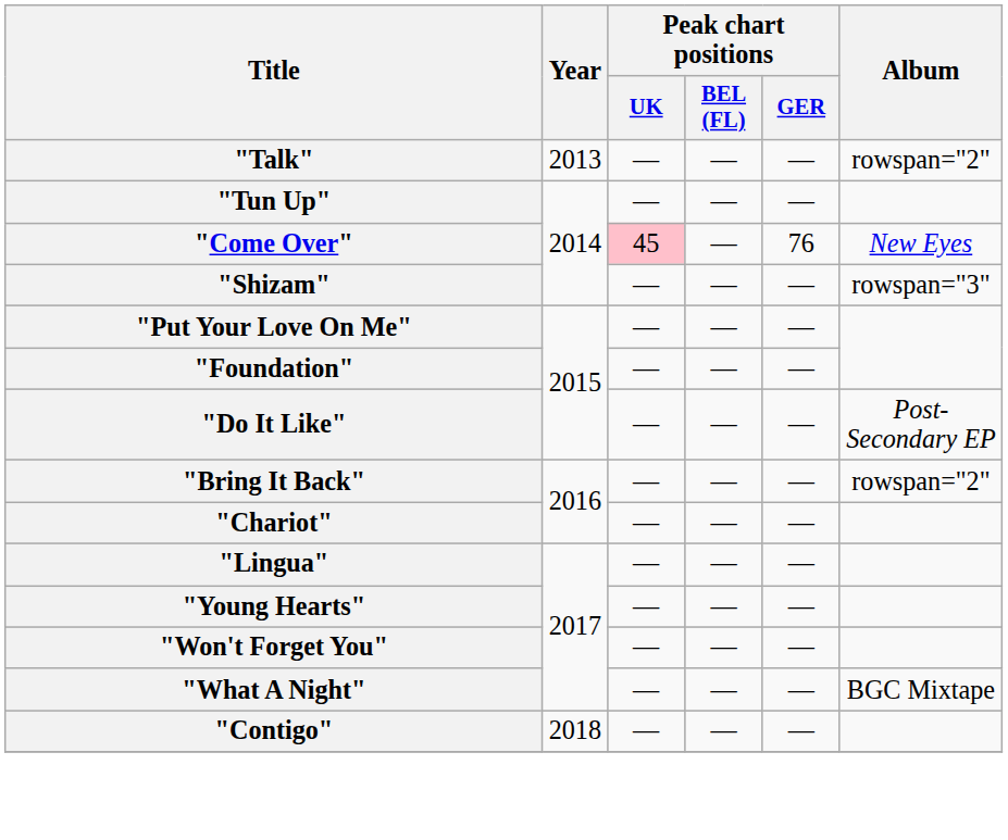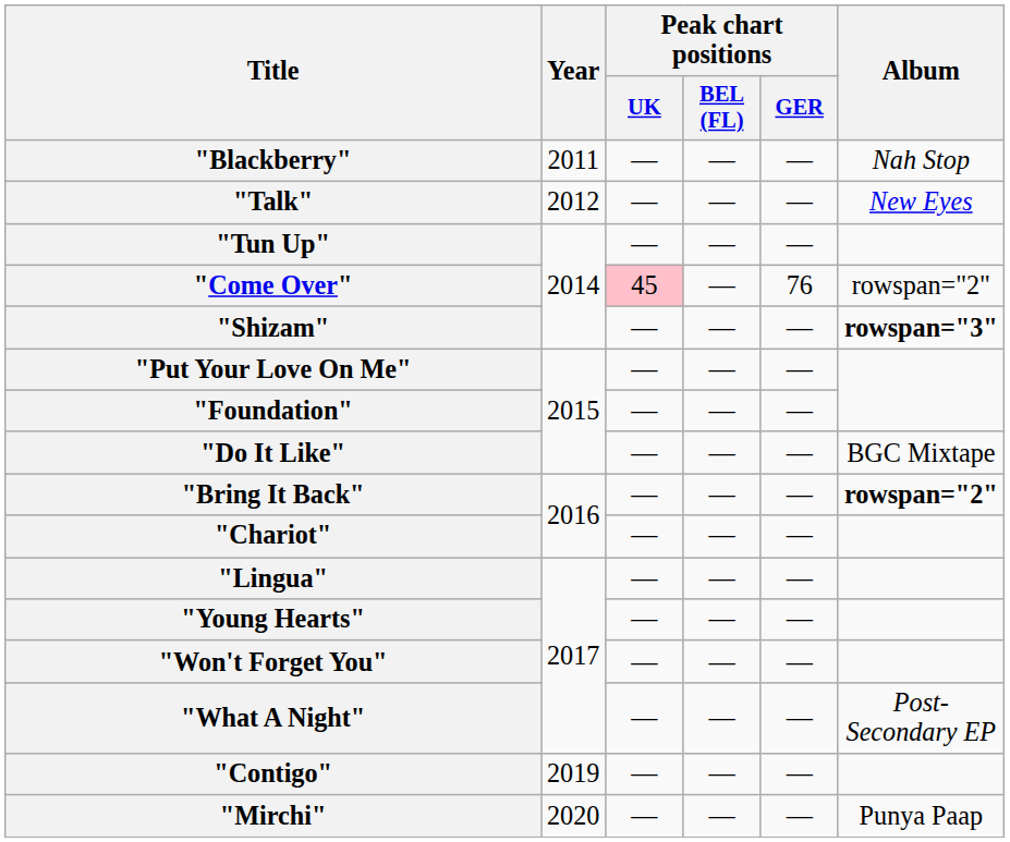+ row: "Blackberry" | 2011 | — | — | — | Nah Stop
"Talk" | Year: 2013 -> 2012
"Talk" | Album: rowspan="2" -> New Eyes
"Come Over" | Album: New Eyes -> rowspan="2"
"Shizam" | Album: normal -> bold
"Do It Like" | Album: Post-Secondary EP -> BGC Mixtape
"Bring It Back" | Album: normal -> bold
"What A Night" | Album: BGC Mixtape -> Post-Secondary EP
"Contigo" | Year: 2018 -> 2019
+ row: "Mirchi" | 2020 | — | — | — | Punya Paap
